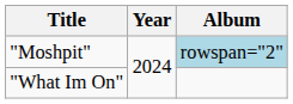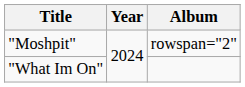"Moshpit" | Album: lightblue background -> no background
